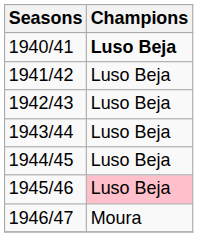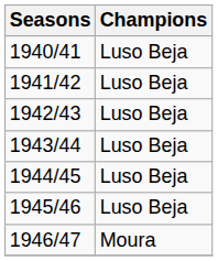1940/41 | Champions: bold -> normal
1945/46 | Champions: pink background -> no background
